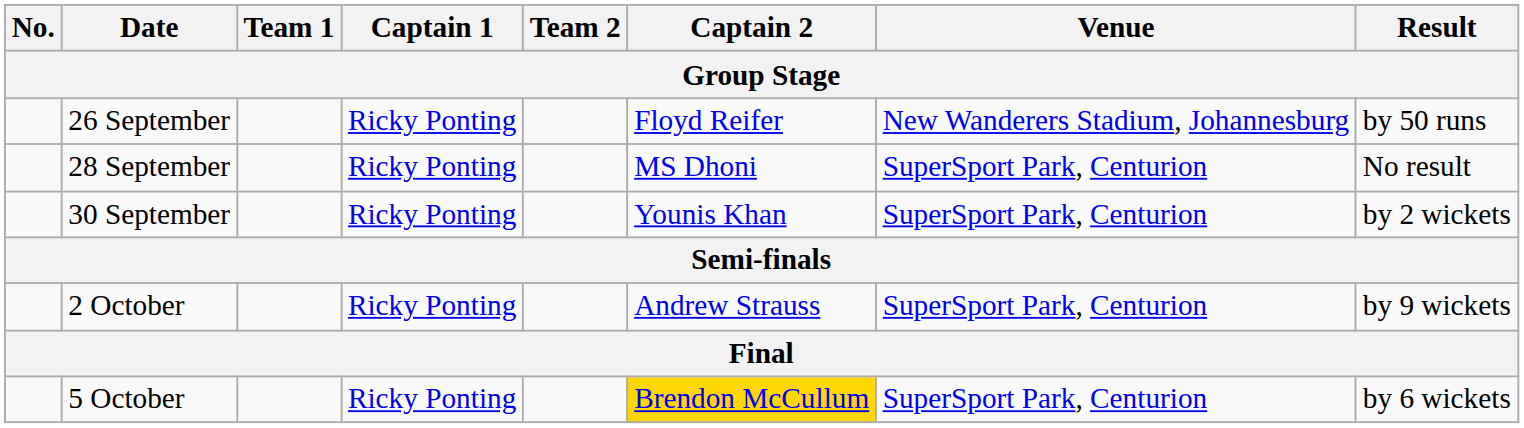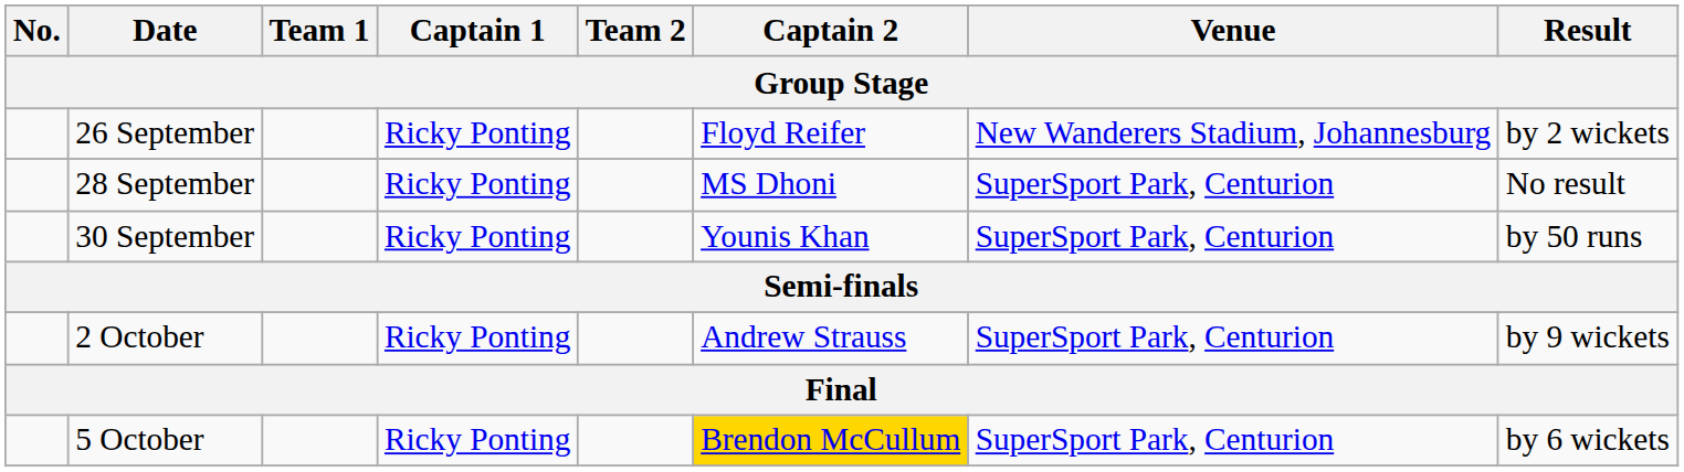26 September | Result: by 50 runs -> by 2 wickets
30 September | Result: by 2 wickets -> by 50 runs
